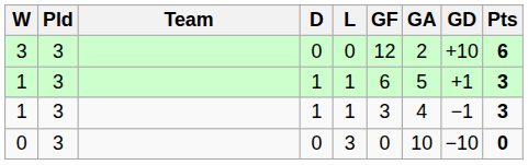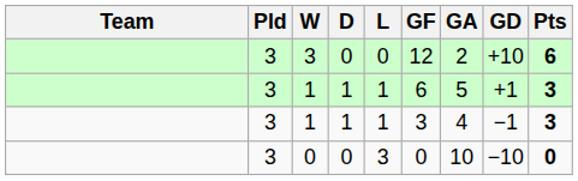columns swapped: Team <-> W
